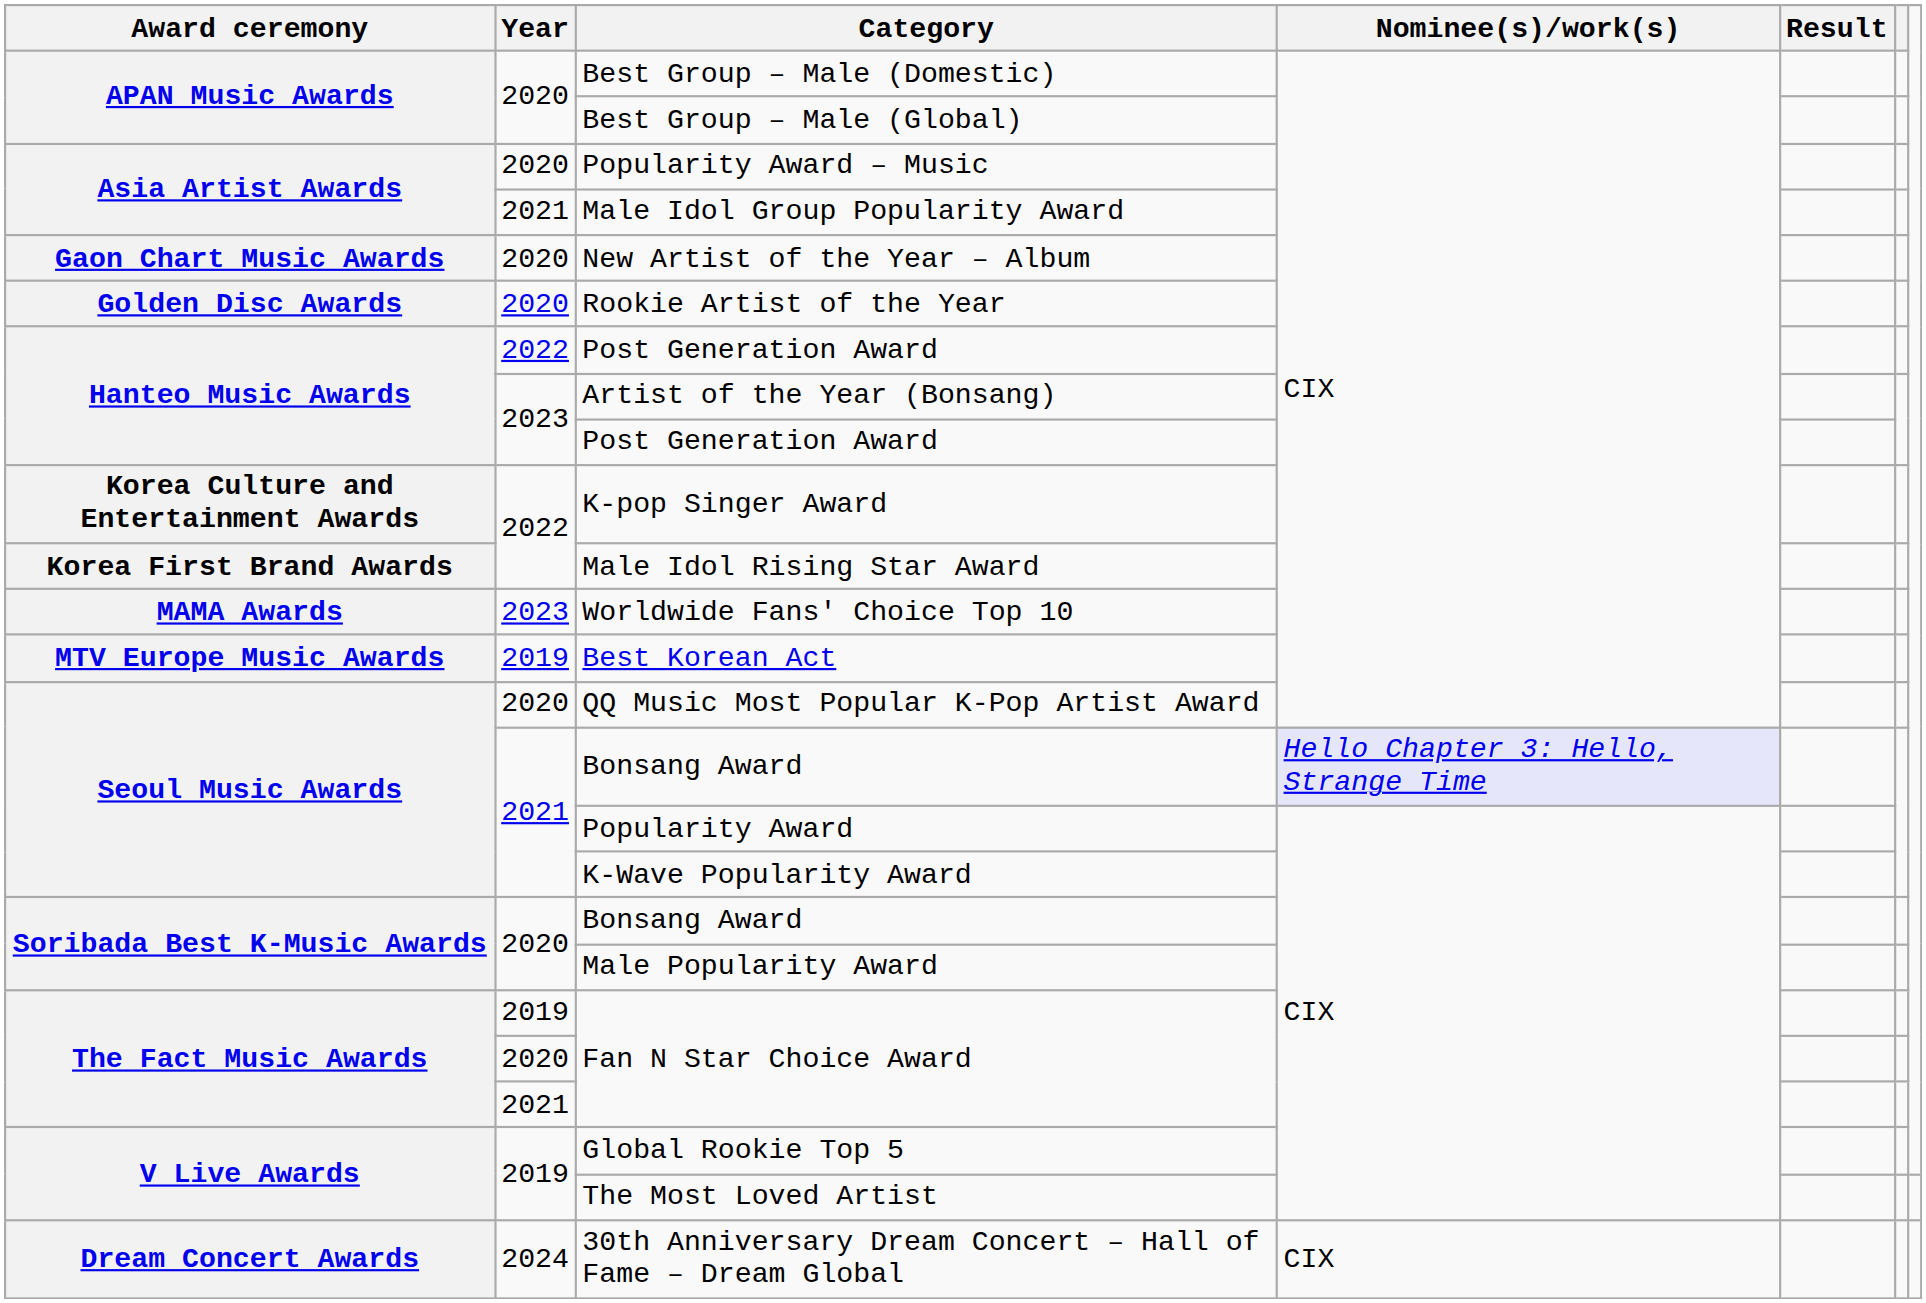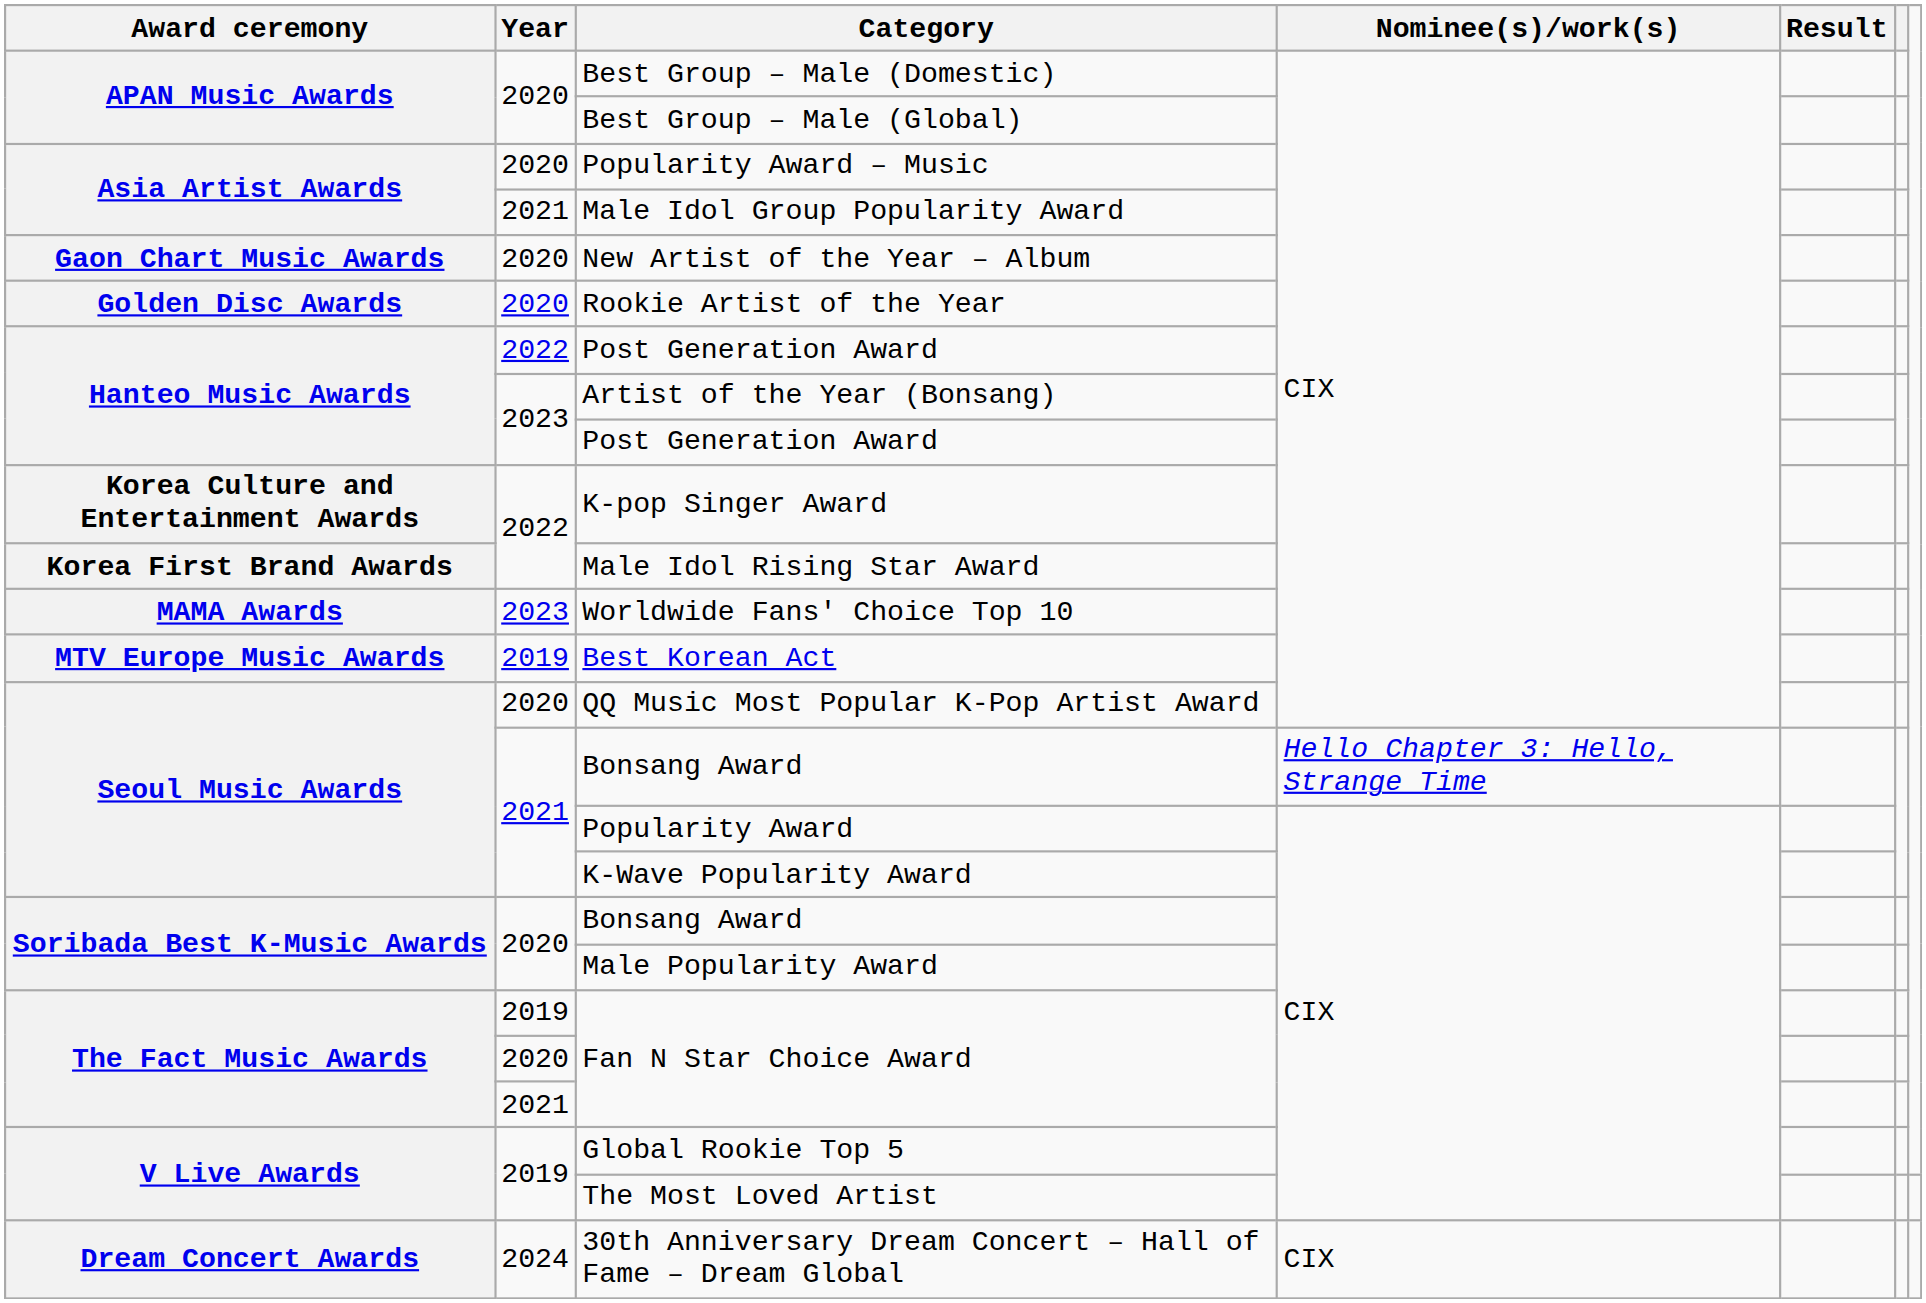2021 / Bonsang Award | Nominee(s)/work(s): lavender background -> no background
